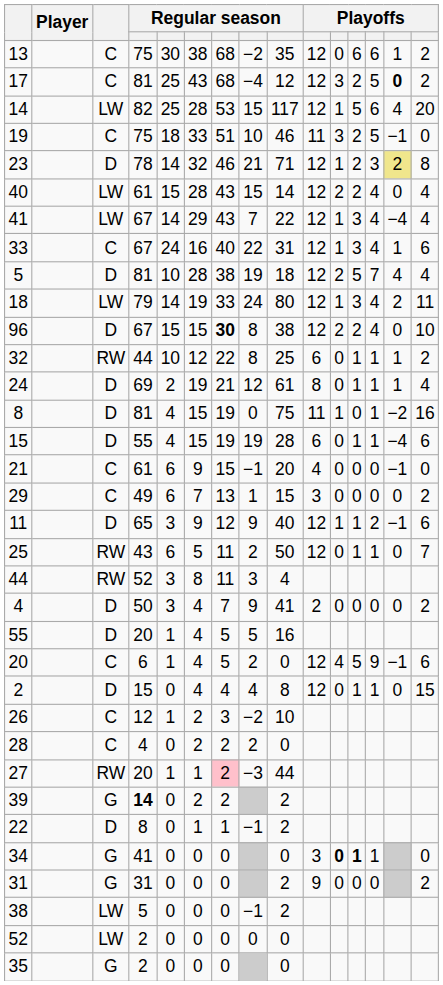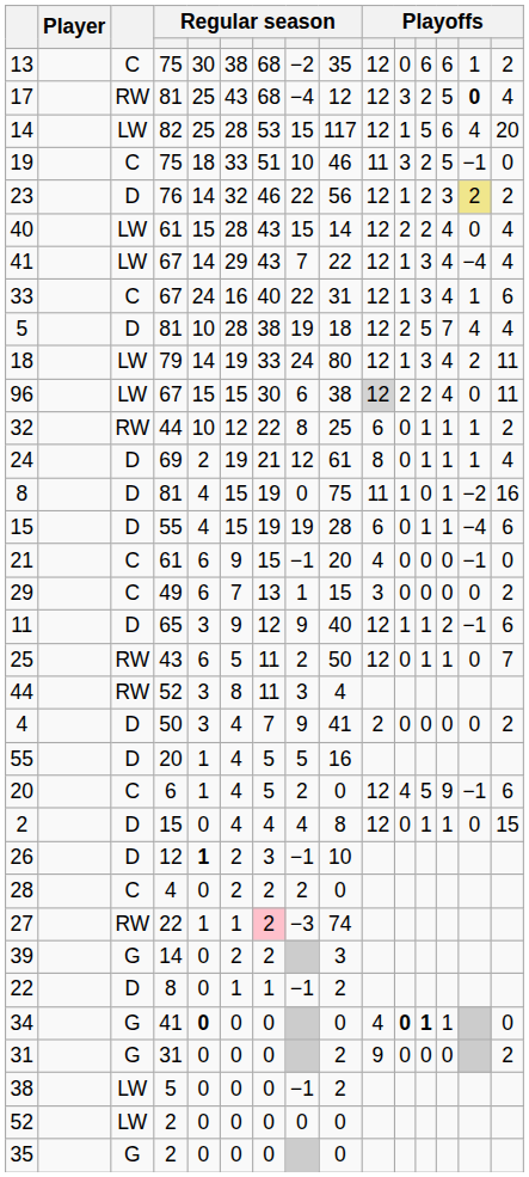17 | column 3: C -> RW
17 | column 15: 2 -> 4
23 | column 4: 78 -> 76
23 | column 8: 21 -> 22
23 | column 9: 71 -> 56
23 | column 15: 8 -> 2
96 | column 3: D -> LW
96 | column 7: bold -> normal
96 | column 8: 8 -> 6
96 | column 10: no background -> lightgrey background
96 | column 15: 10 -> 11
26 | column 3: C -> D
26 | column 5: normal -> bold
26 | column 8: −2 -> −1
27 | column 4: 20 -> 22
27 | column 9: 44 -> 74
39 | column 4: bold -> normal
39 | column 9: 2 -> 3
34 | column 5: normal -> bold
34 | column 10: 3 -> 4
